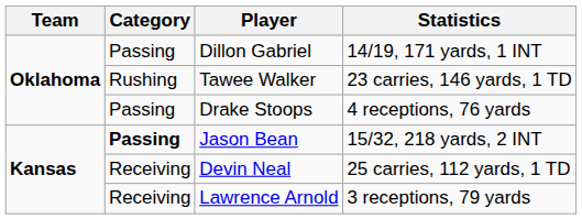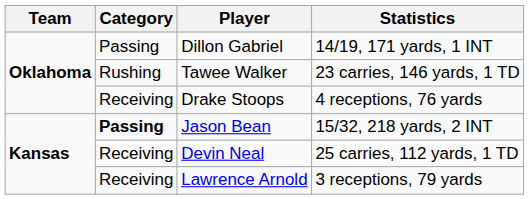Drake Stoops | Category: Passing -> Receiving
